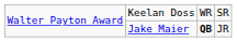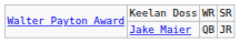Walter Payton Award / Jake Maier | column 3: bold -> normal
